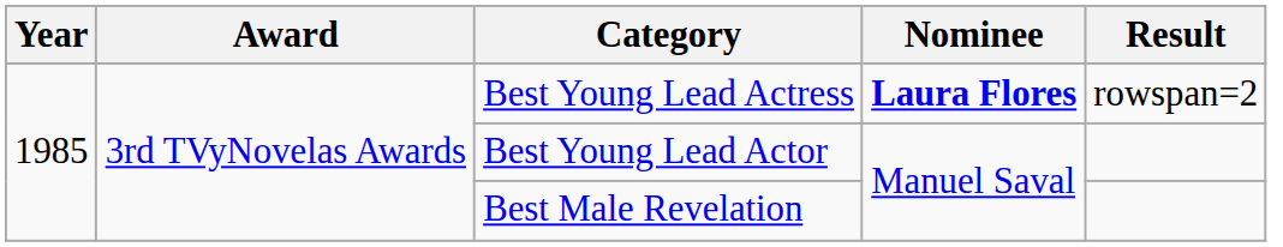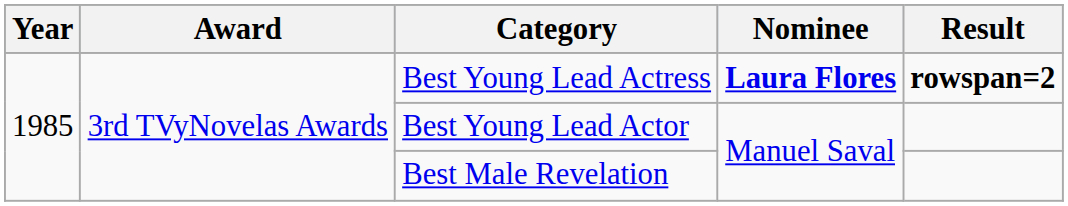Best Young Lead Actress | Result: normal -> bold
